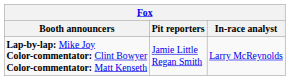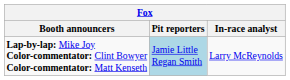row 3 | Pit reporters: no background -> lightblue background
